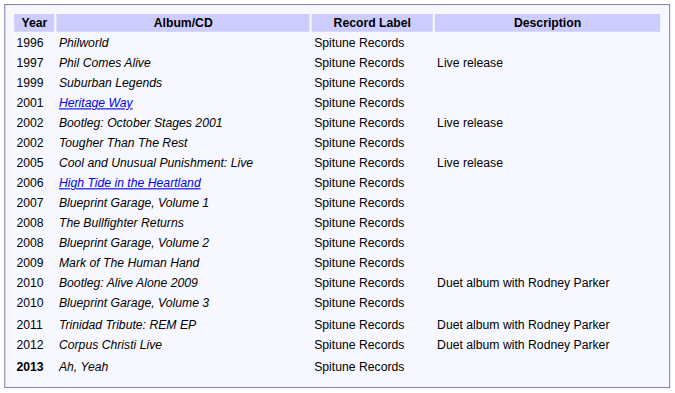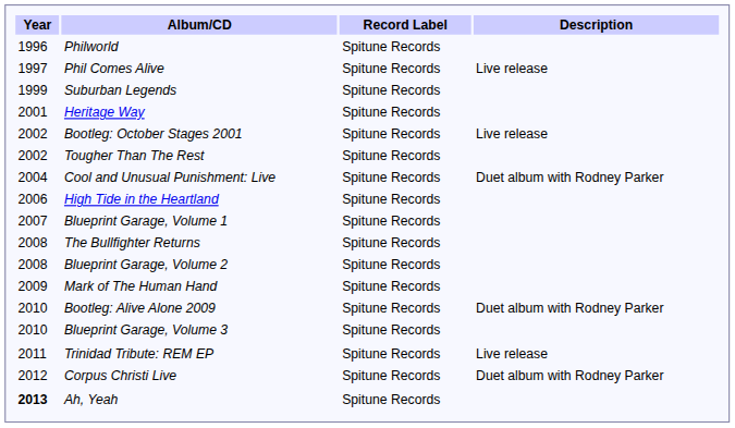Cool and Unusual Punishment: Live | Year: 2005 -> 2004
Cool and Unusual Punishment: Live | Description: Live release -> Duet album with Rodney Parker
Trinidad Tribute: REM EP | Description: Duet album with Rodney Parker -> Live release
